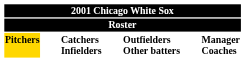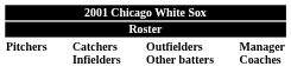Pitchers | column 1: gold background -> no background
